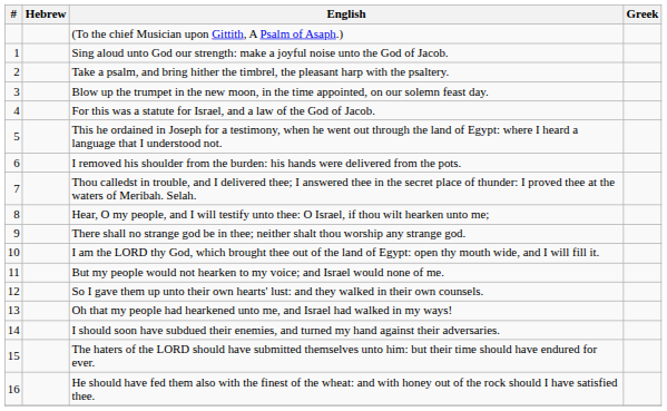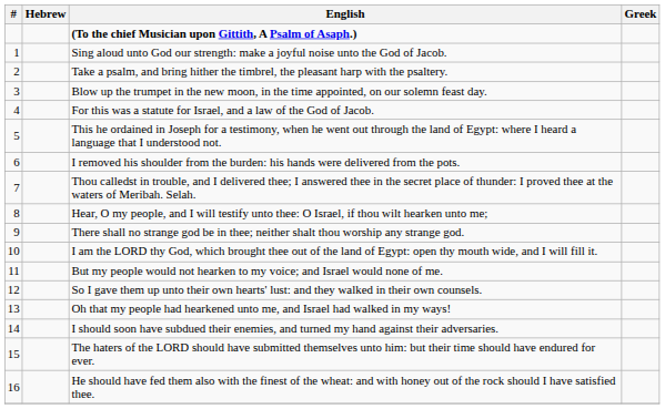(To the chief Musician upon Gittith, A Psalm of Asaph.) | English: normal -> bold
